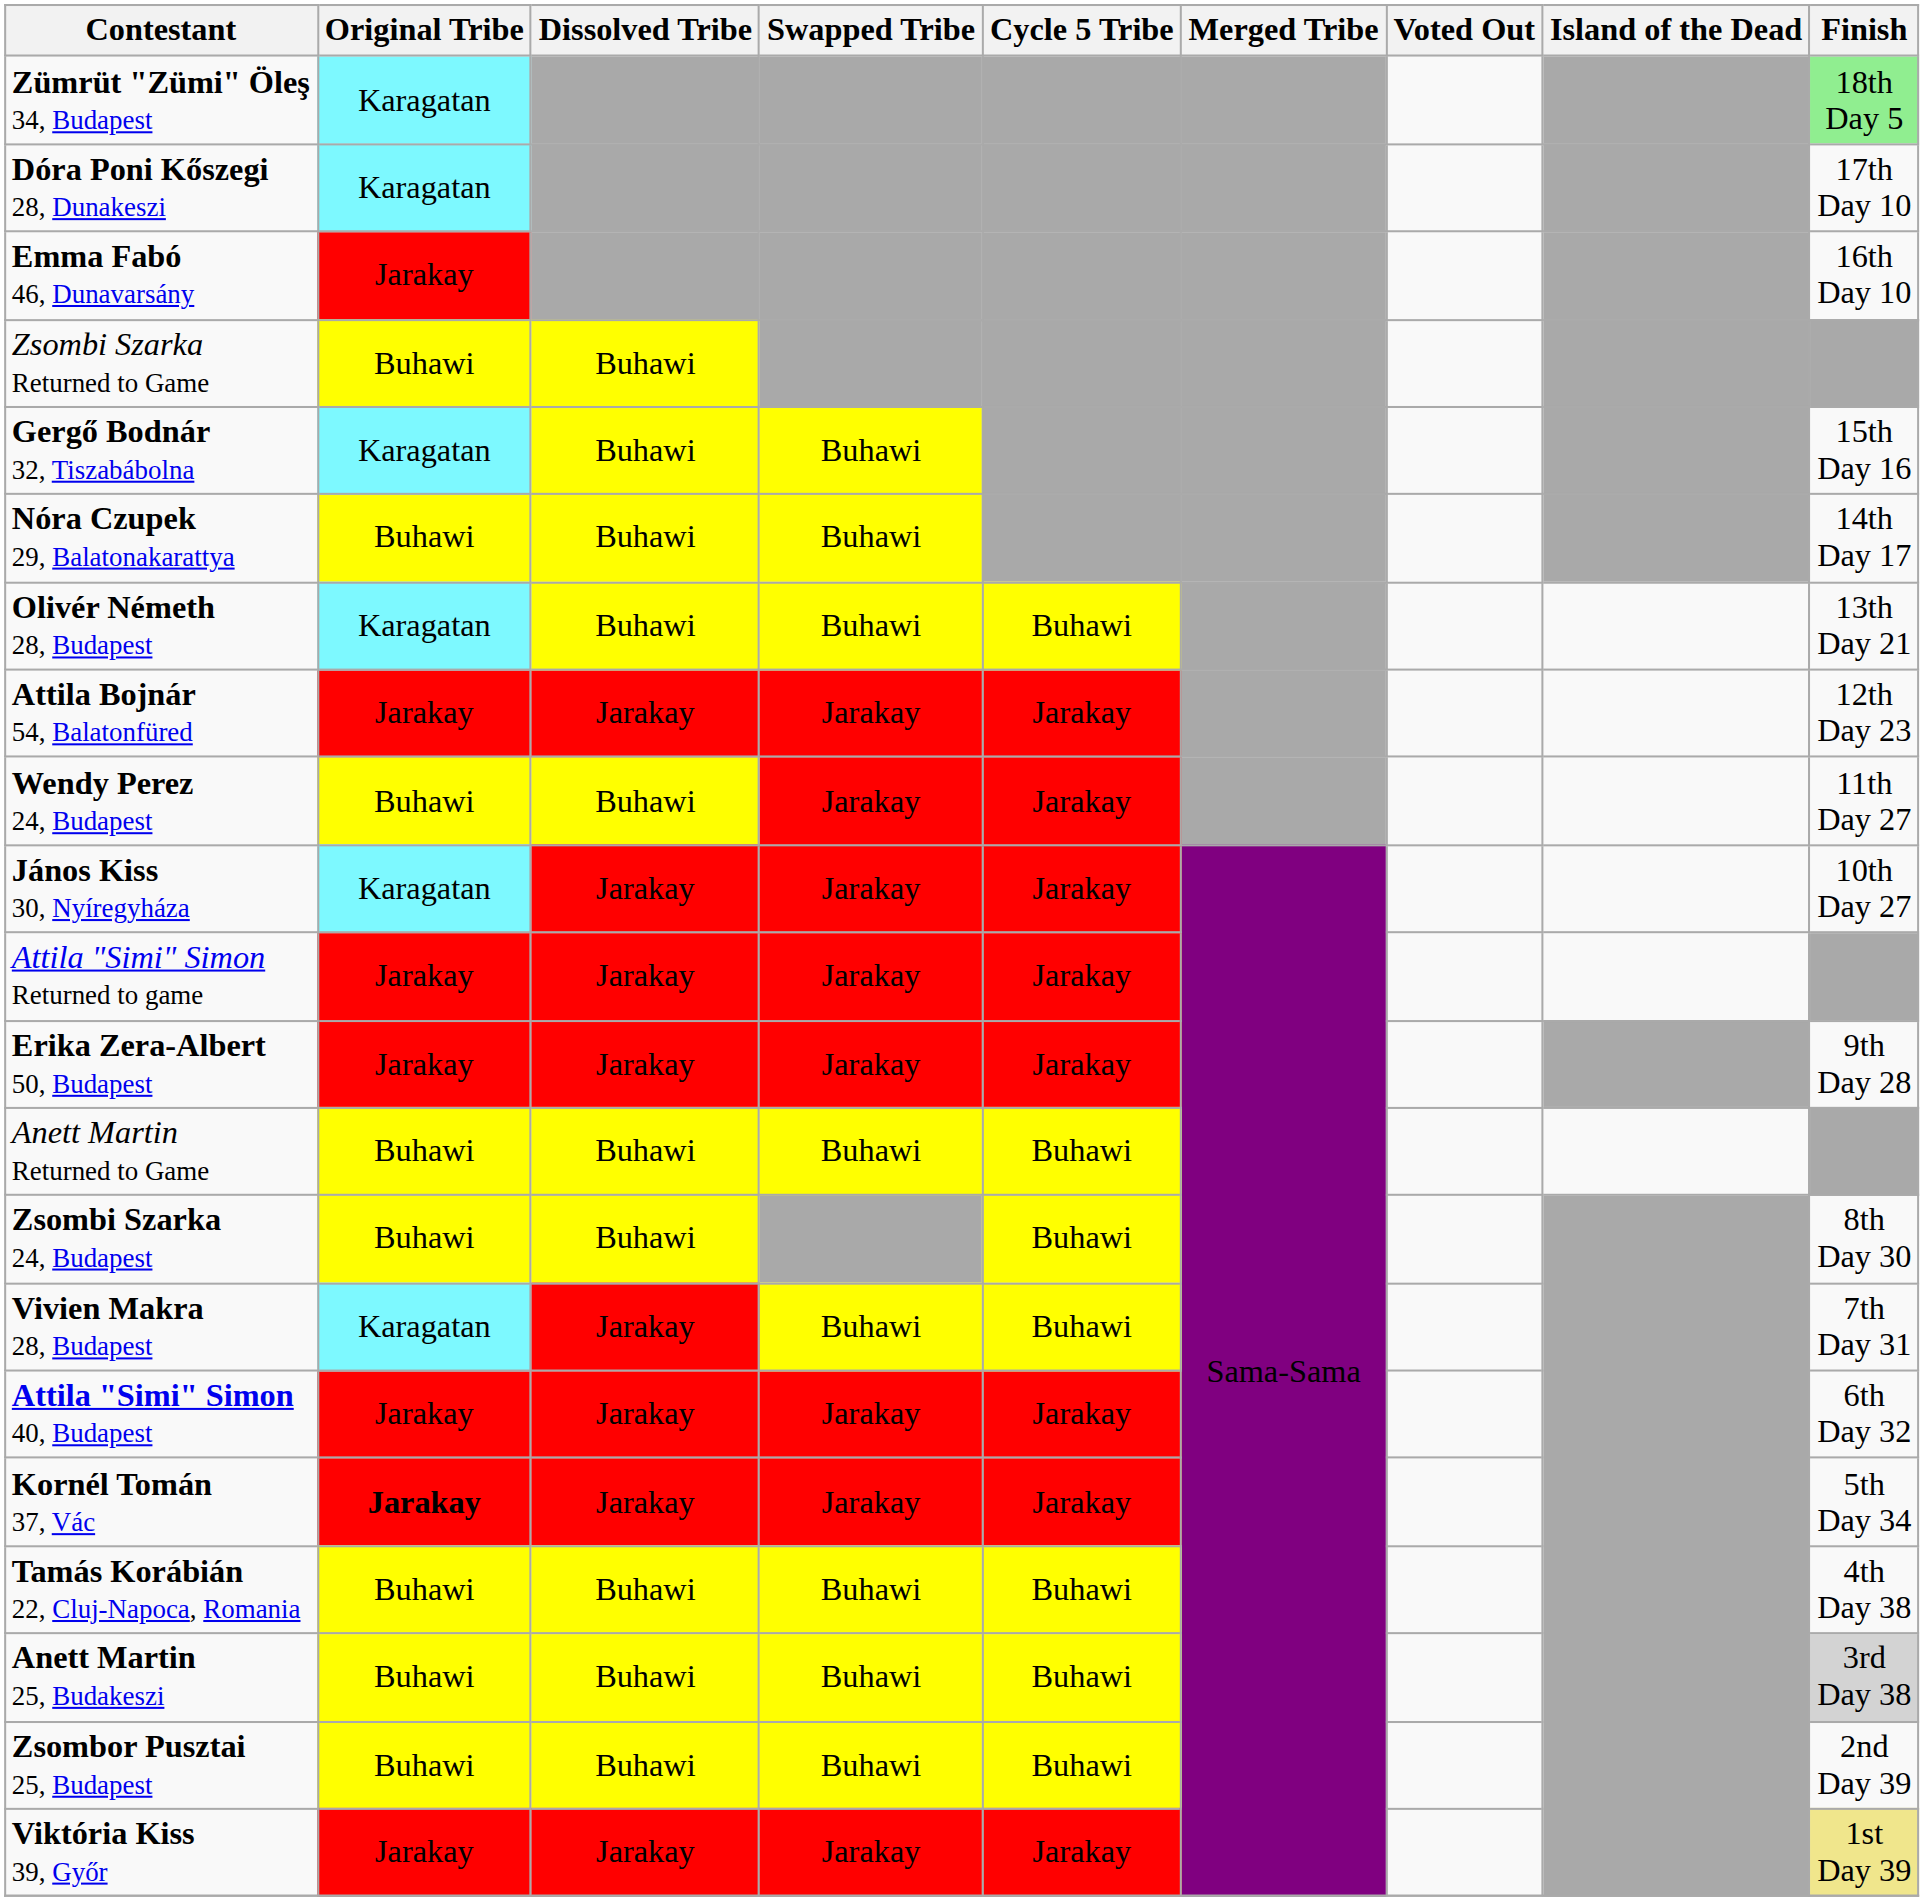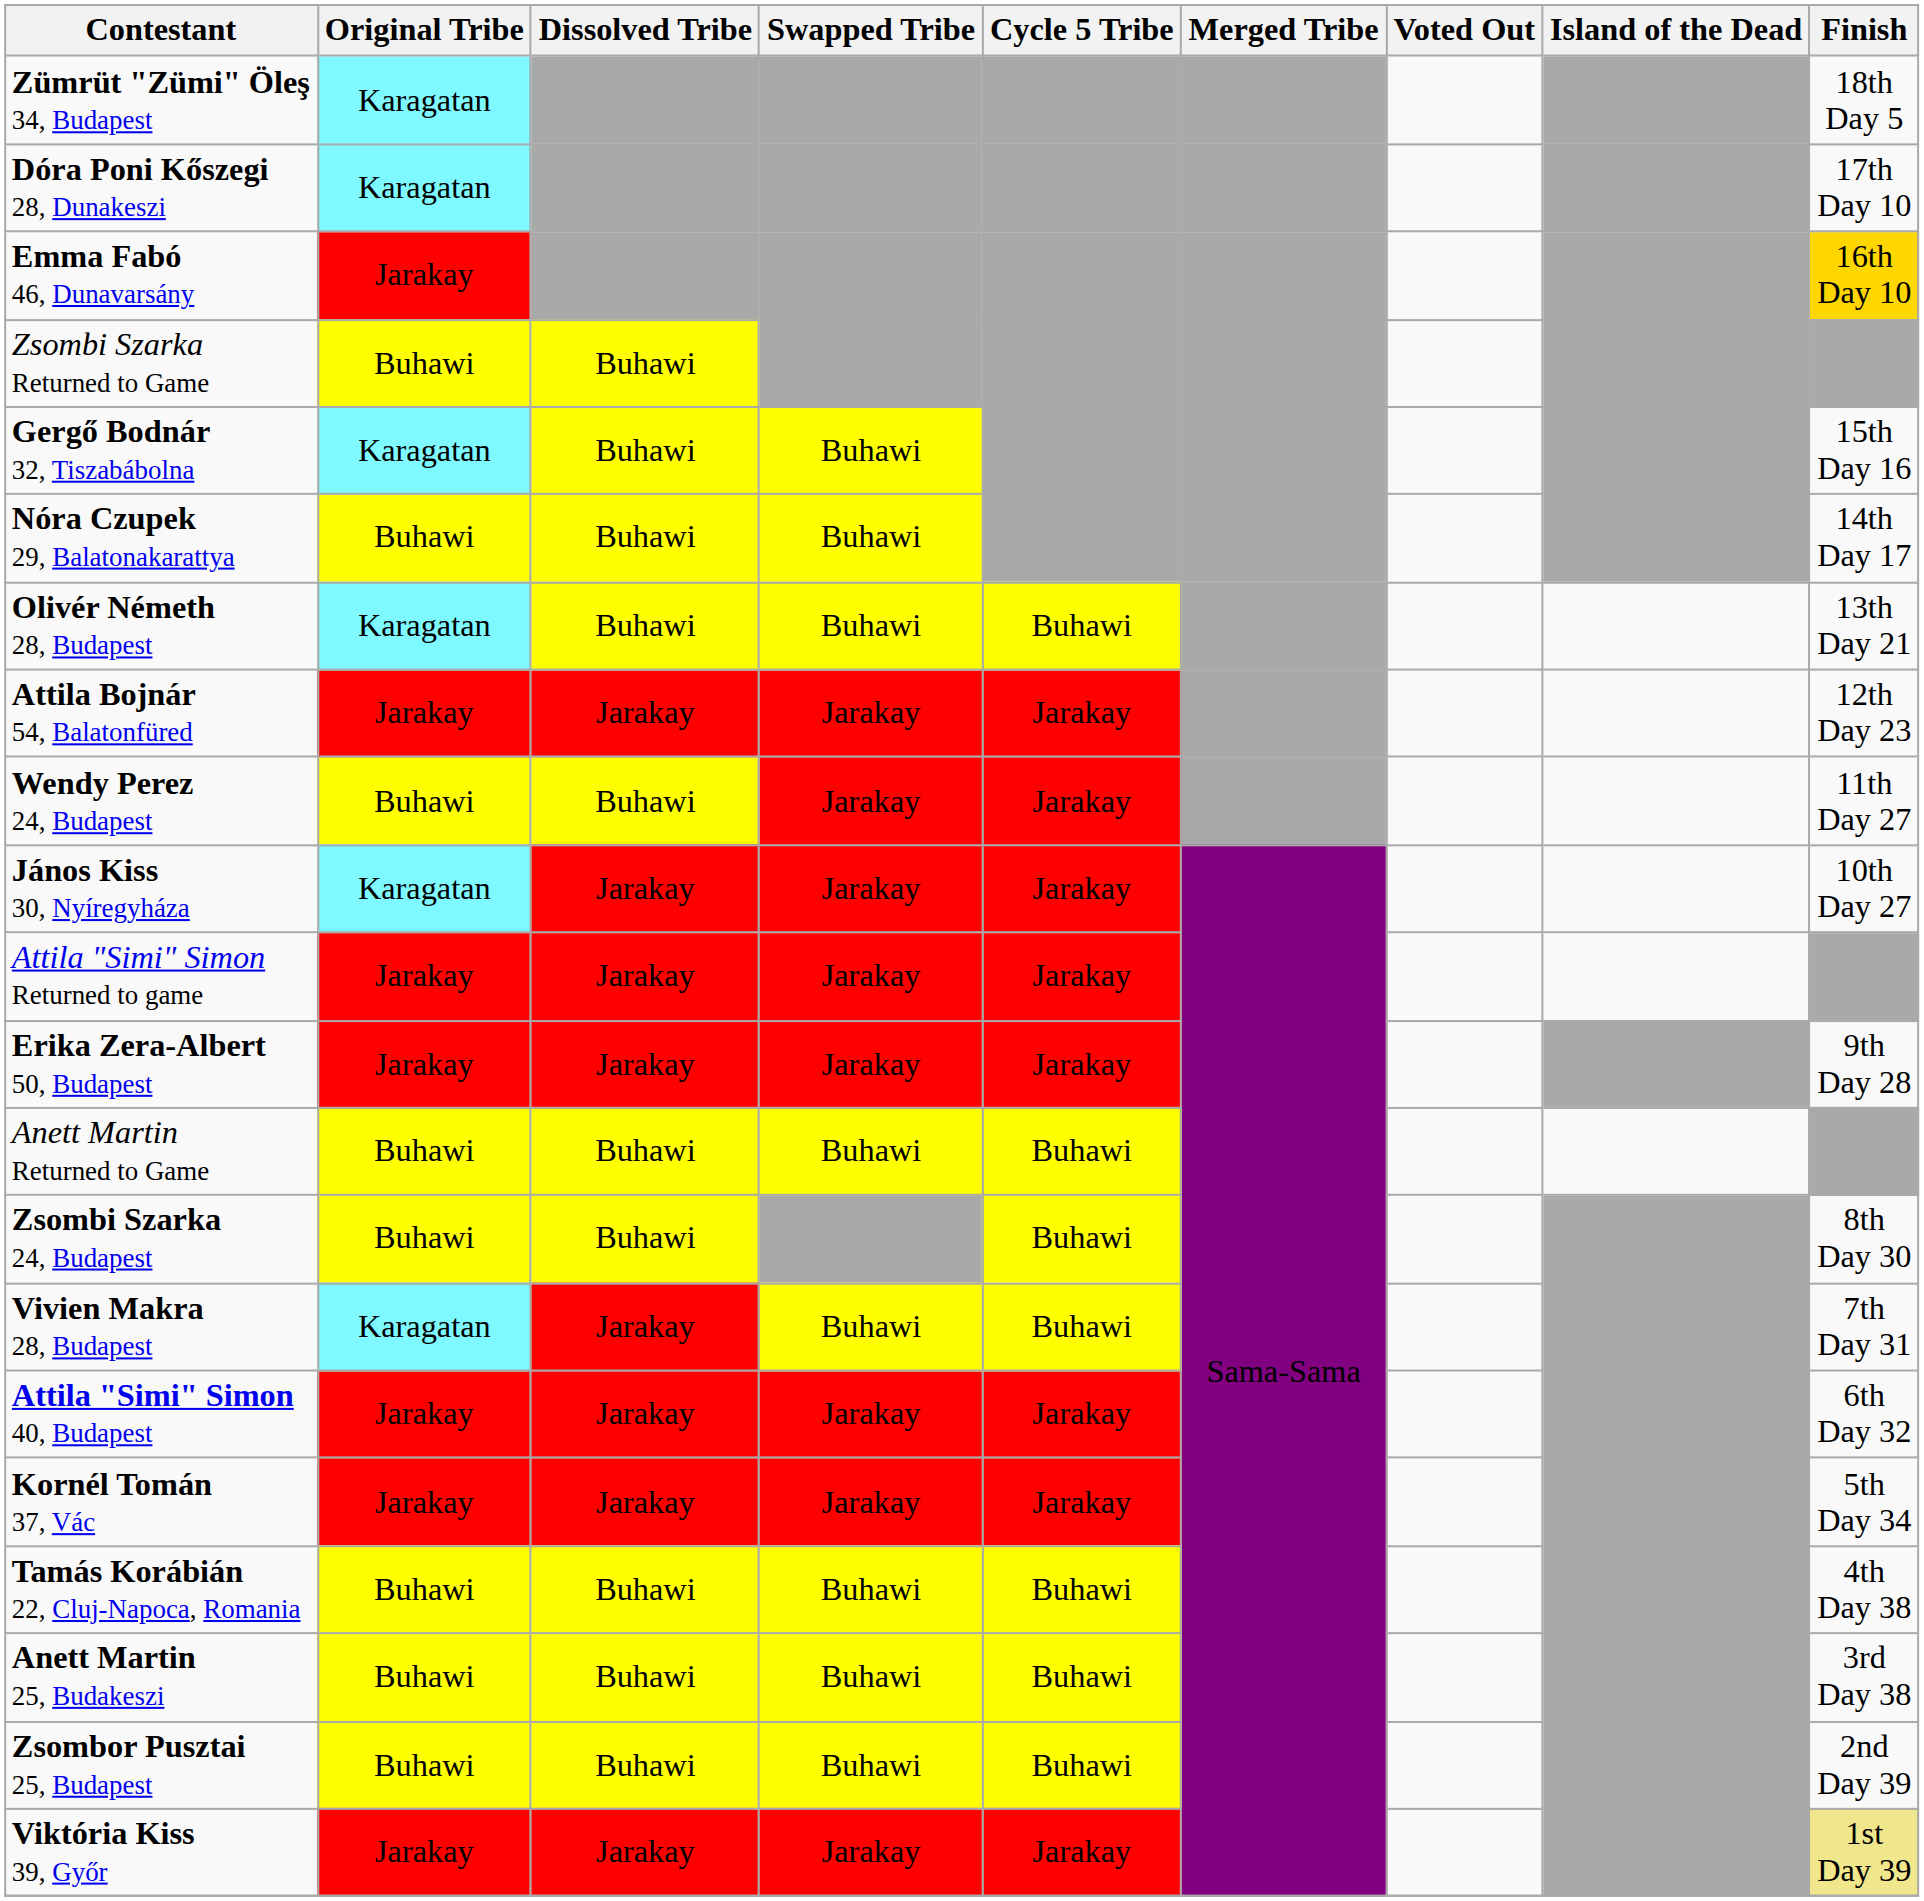Zümrüt "Zümi" Öleş 34, Budapest | Finish: lightgreen background -> no background
Emma Fabó 46, Dunavarsány | Finish: no background -> gold background
Kornél Tomán 37, Vác | Original Tribe: bold -> normal
Anett Martin 25, Budakeszi | Finish: lightgrey background -> no background
